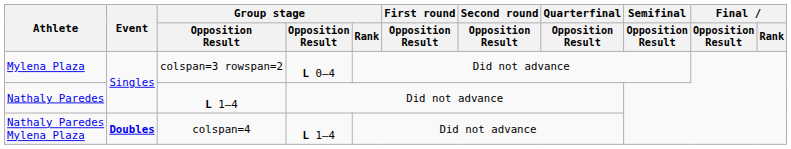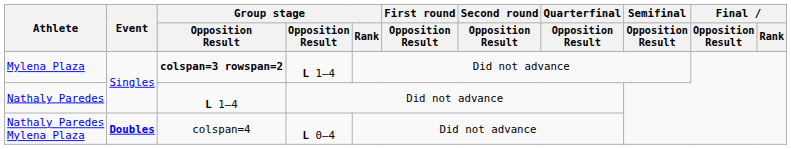Mylena Plaza | column 3: normal -> bold
Mylena Plaza | column 4: L 0–4 -> L 1–4
Nathaly Paredes Mylena Plaza | column 4: L 1–4 -> L 0–4
